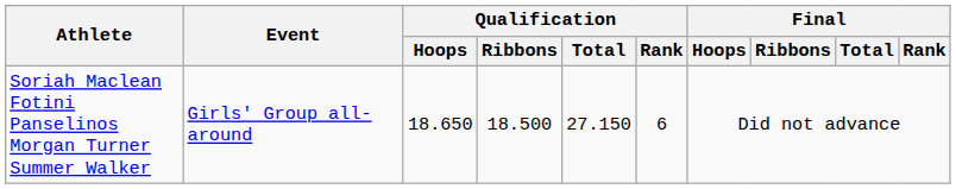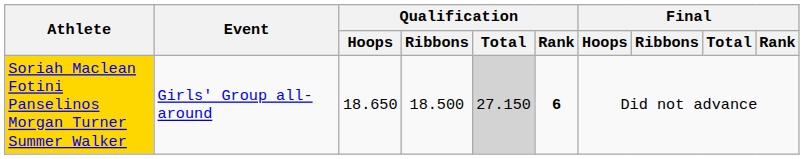row 3 | Athlete: no background -> gold background
row 3 | Qualification / Total: no background -> lightgrey background
row 3 | Qualification / Rank: normal -> bold
